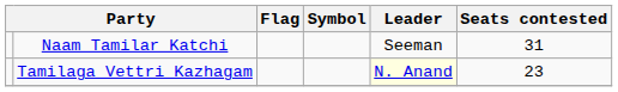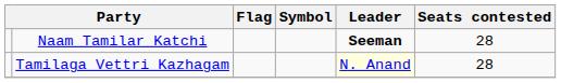Naam Tamilar Katchi | Leader: normal -> bold
Naam Tamilar Katchi | Seats contested: 31 -> 28
Tamilaga Vettri Kazhagam | Seats contested: 23 -> 28
